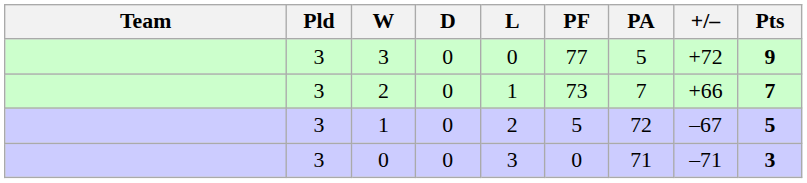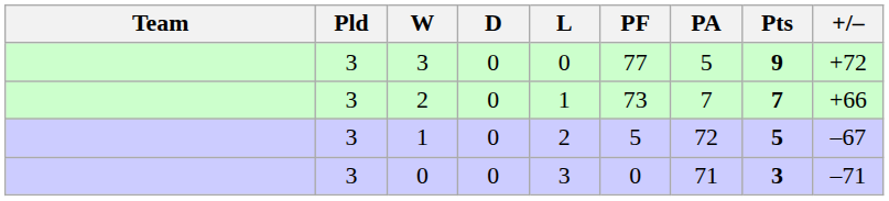columns swapped: +/– <-> Pts
